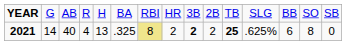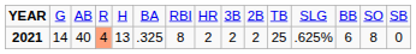2021 | column 4: no background -> lightsalmon background
2021 | column 7: khaki background -> no background
2021 | column 9: bold -> normal
2021 | column 11: bold -> normal
